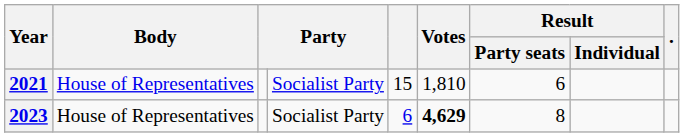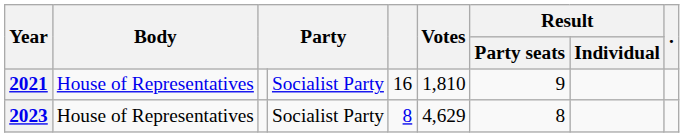2021 | column 5: 15 -> 16
2021 | Result / Party seats: 6 -> 9
2023 | column 5: 6 -> 8
2023 | Votes: bold -> normal
